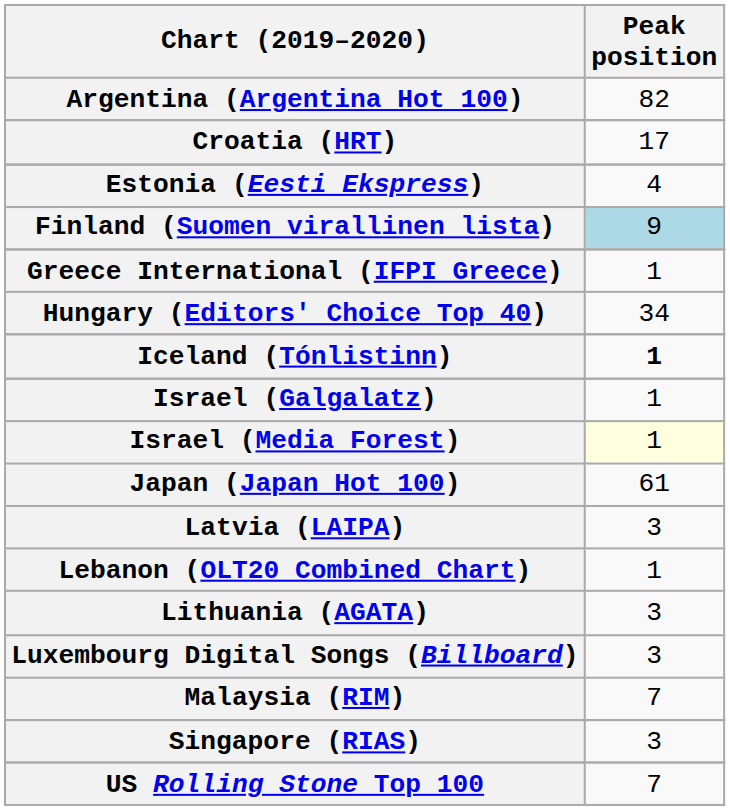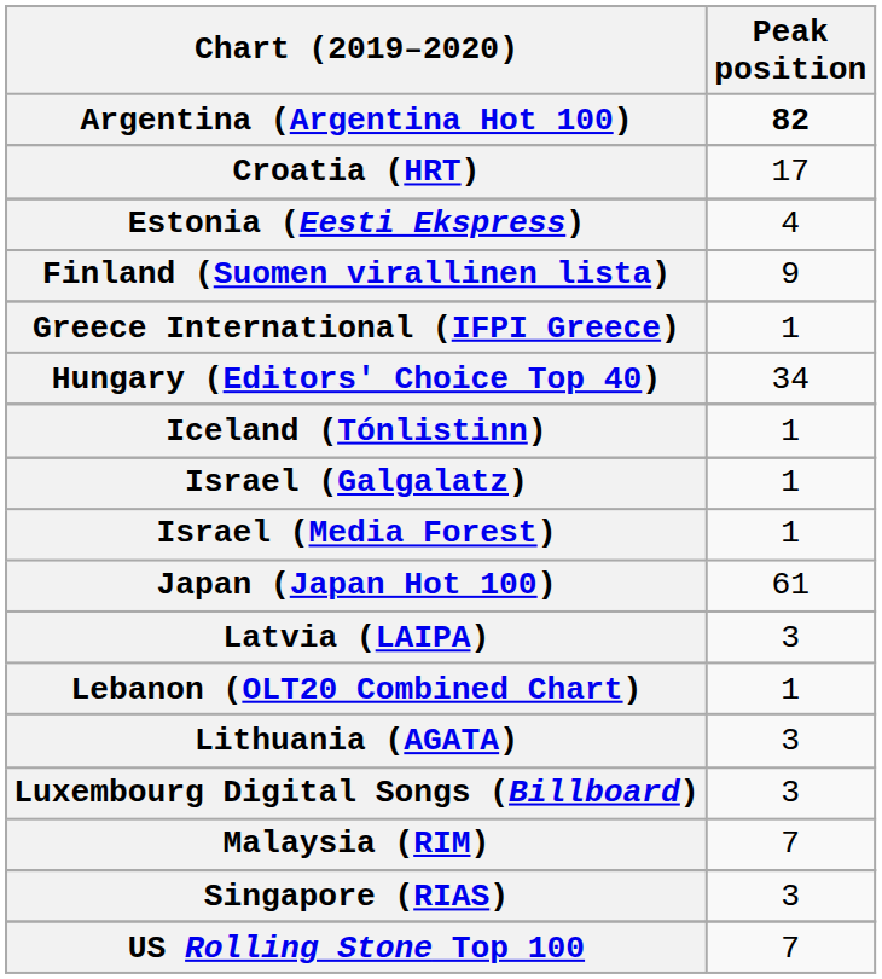Argentina (Argentina Hot 100) | Peak position: normal -> bold
Finland (Suomen virallinen lista) | Peak position: lightblue background -> no background
Iceland (Tónlistinn) | Peak position: bold -> normal
Israel (Media Forest) | Peak position: lightyellow background -> no background
